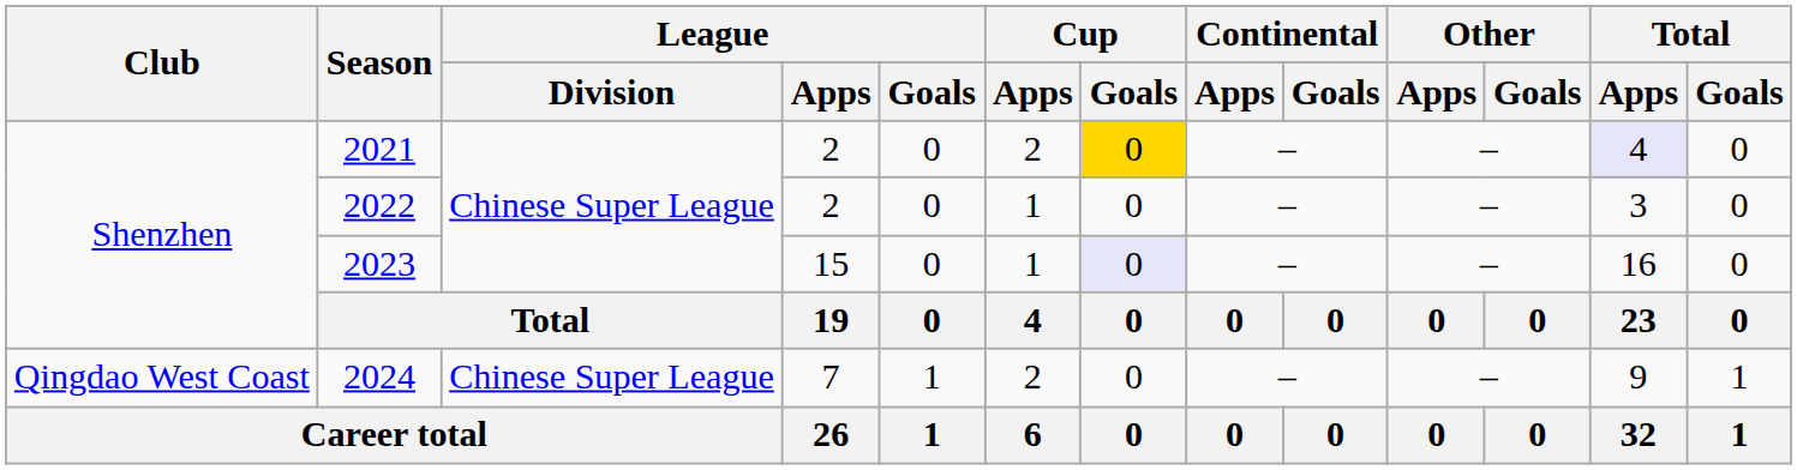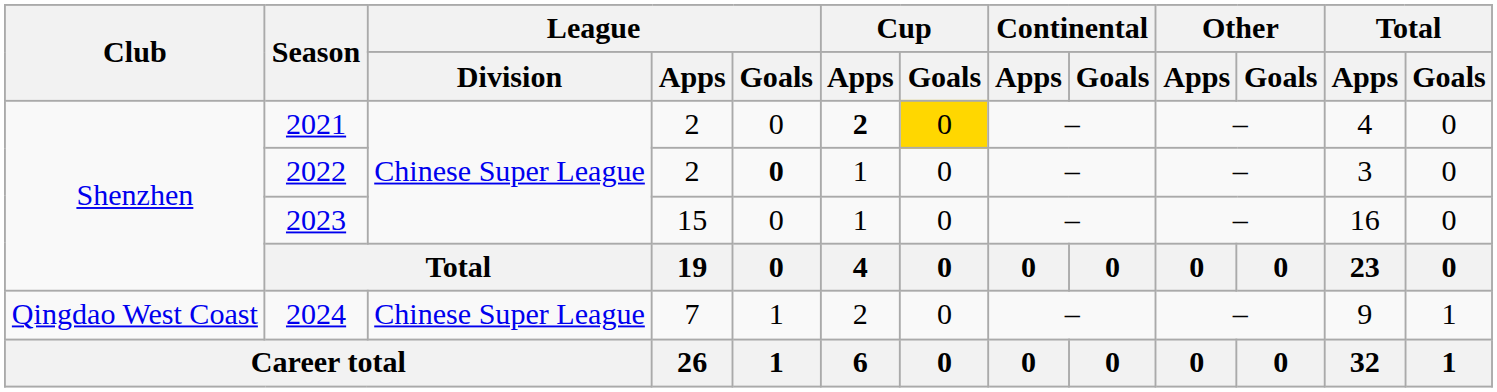2021 | Cup / Apps: normal -> bold
2021 | Total / Apps: lavender background -> no background
2022 | League / Goals: normal -> bold
2023 | Cup / Goals: lavender background -> no background
